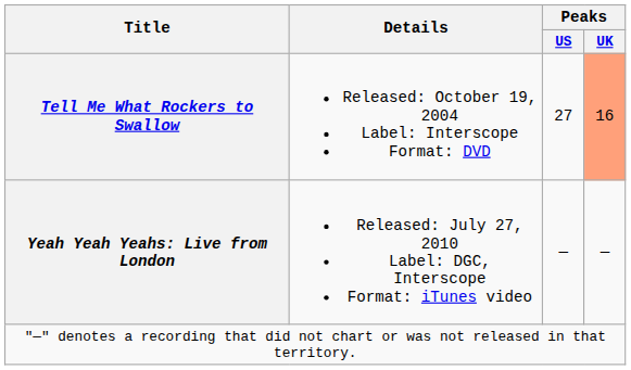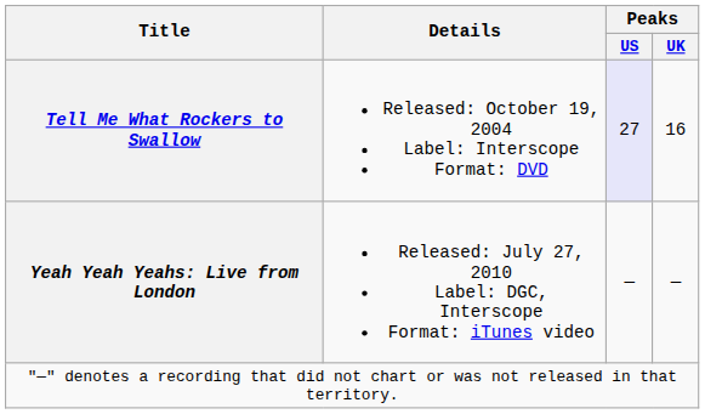Tell Me What Rockers to Swallow | Peaks / US: no background -> lavender background
Tell Me What Rockers to Swallow | Peaks / UK: lightsalmon background -> no background
